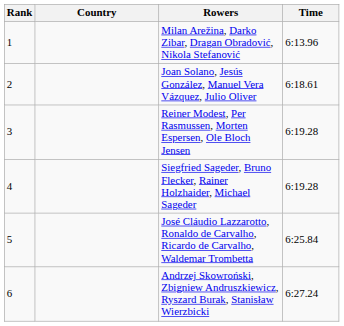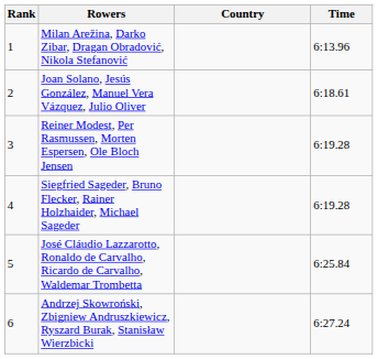columns swapped: Rowers <-> Country
